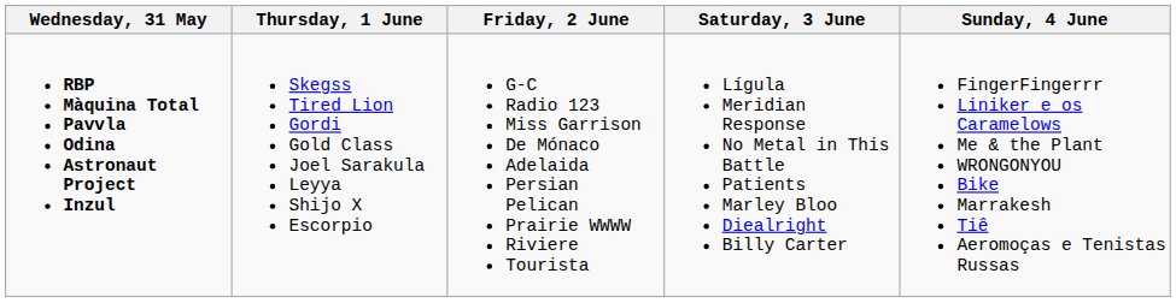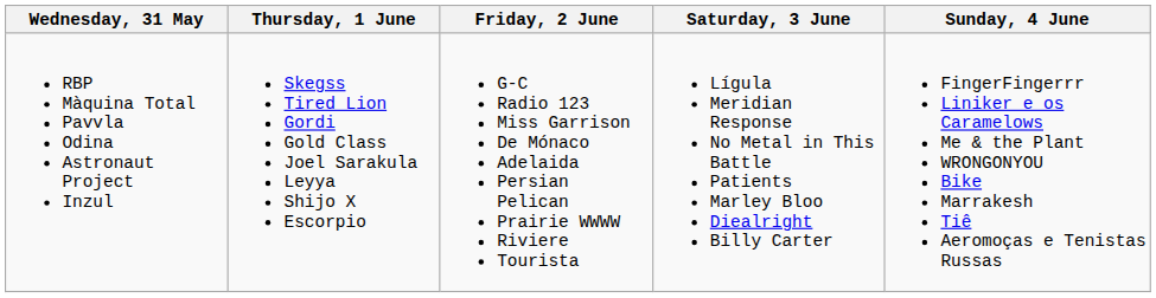row 2 | Wednesday, 31 May: bold -> normal
